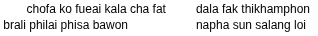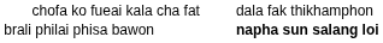brali philai phisa bawon | column 2: normal -> bold
